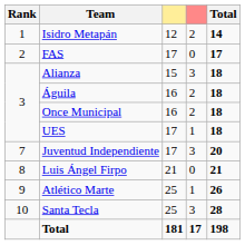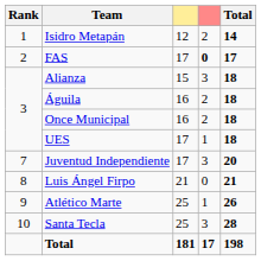FAS | column 4: normal -> bold
